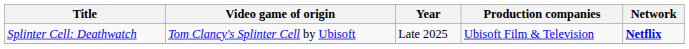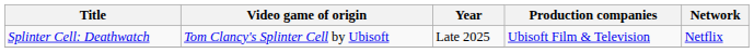Splinter Cell: Deathwatch | Network: bold -> normal
